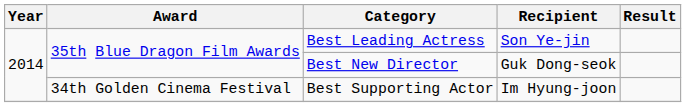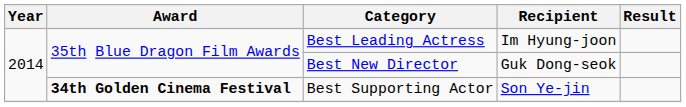Best Leading Actress | Recipient: Son Ye-jin -> Im Hyung-joon
Best Supporting Actor | Award: normal -> bold
Best Supporting Actor | Recipient: Im Hyung-joon -> Son Ye-jin
